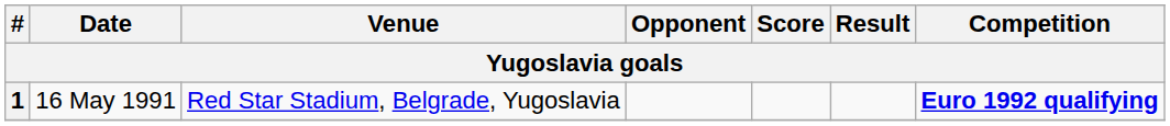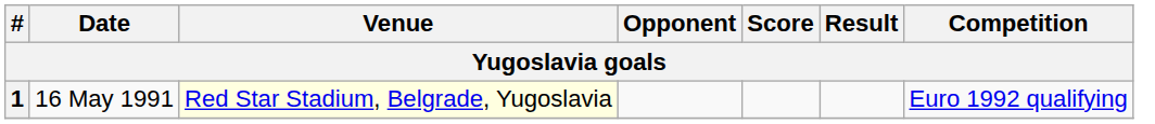1 | Venue: no background -> lightyellow background
1 | Competition: bold -> normal
